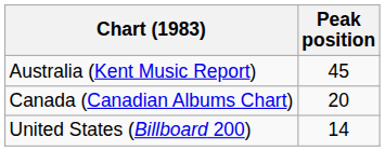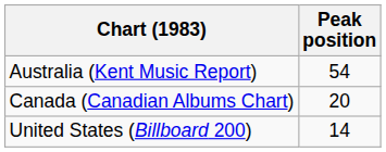Australia (Kent Music Report) | Peak position: 45 -> 54
